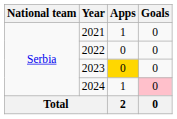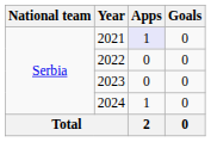2021 | Apps: no background -> lavender background
2023 | Apps: gold background -> no background
2024 | Goals: pink background -> no background
